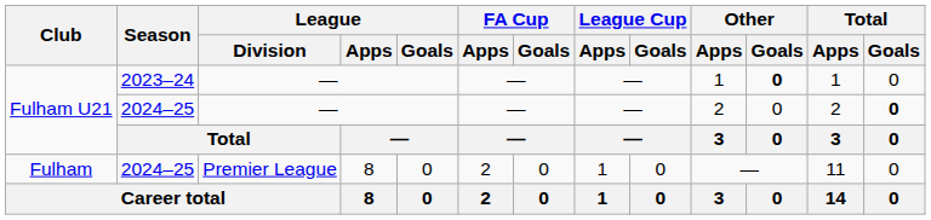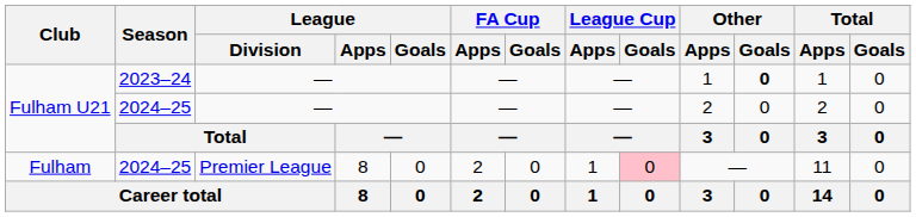Fulham U21 / 2024–25 | Total / Goals: bold -> normal
Fulham | League Cup / Goals: no background -> pink background
